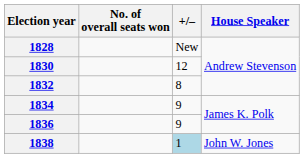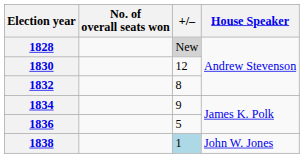1828 | +/–: no background -> lightgrey background
1836 | +/–: 9 -> 5
